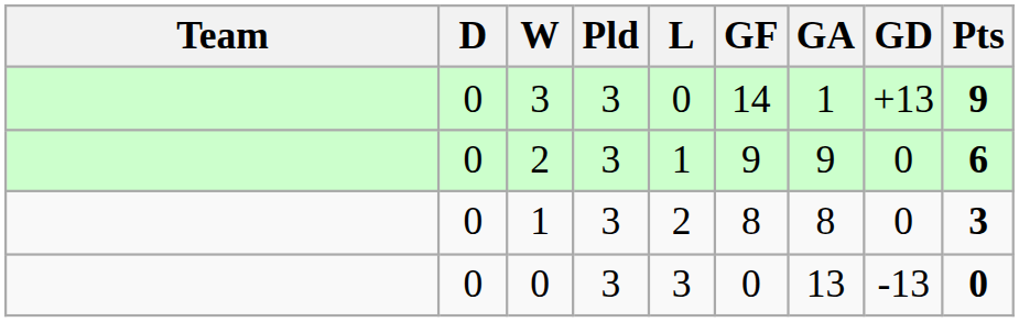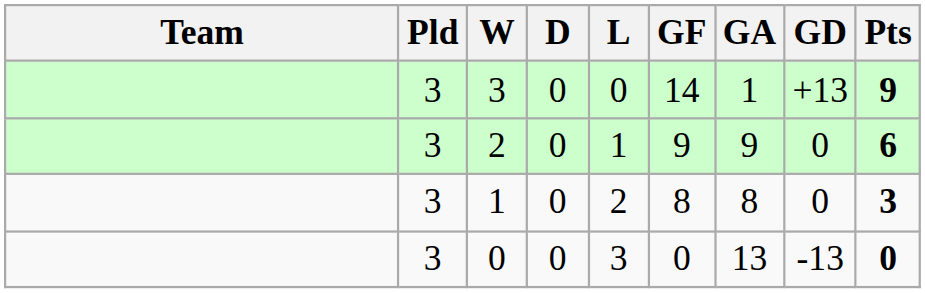columns swapped: Pld <-> D
